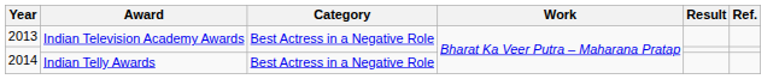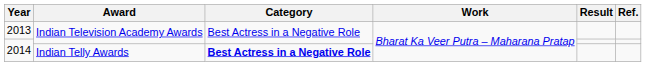2014 / Indian Telly Awards | Category: normal -> bold
